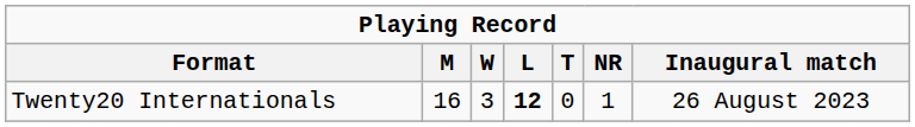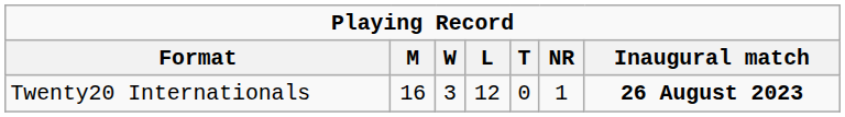Twenty20 Internationals | L: bold -> normal
Twenty20 Internationals | Inaugural match: normal -> bold
